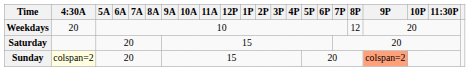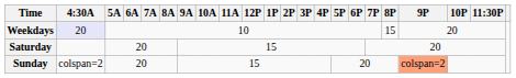Weekdays | 4:30A: no background -> lavender background
Weekdays | 8P: 12 -> 15
Sunday | 4:30A: lightyellow background -> no background
